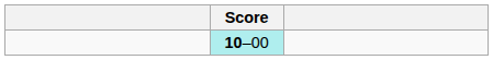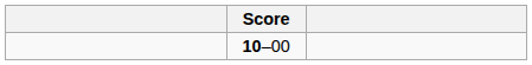row 2 | Score: paleturquoise background -> no background
